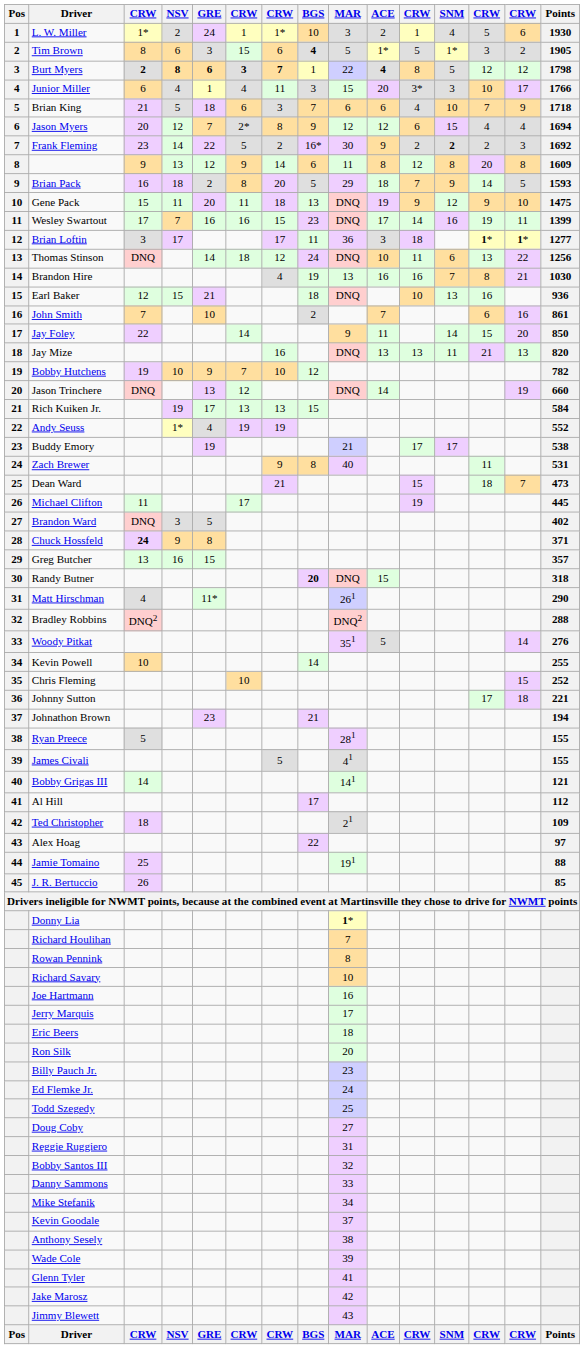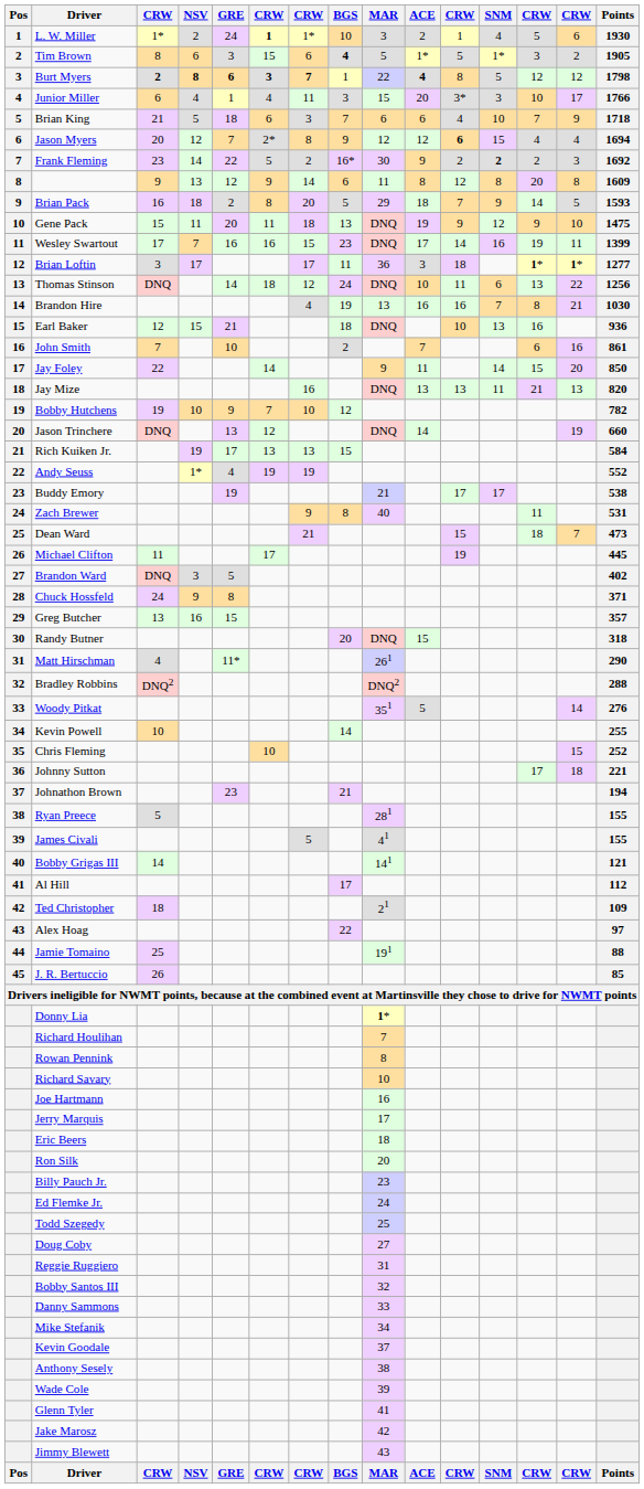L. W. Miller | column 6: normal -> bold
Jason Myers | column 11: normal -> bold
Chuck Hossfeld | column 3: bold -> normal
Randy Butner | BGS: bold -> normal
